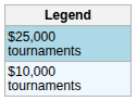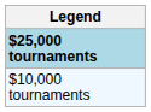row 2 | column 1: normal -> bold
